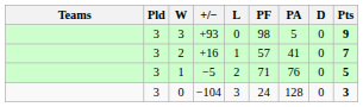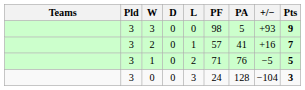columns swapped: D <-> +/−
